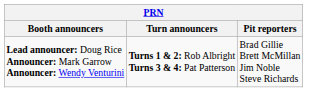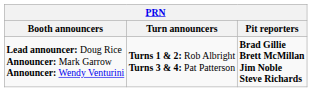row 3 | Pit reporters: normal -> bold
